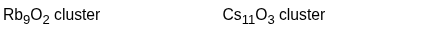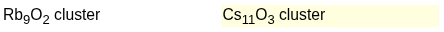Rb9O2 cluster | column 2: no background -> lightyellow background
